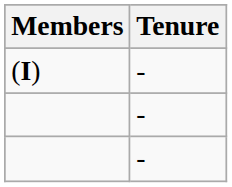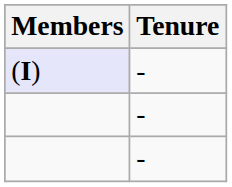row 2 | Members: no background -> lavender background
